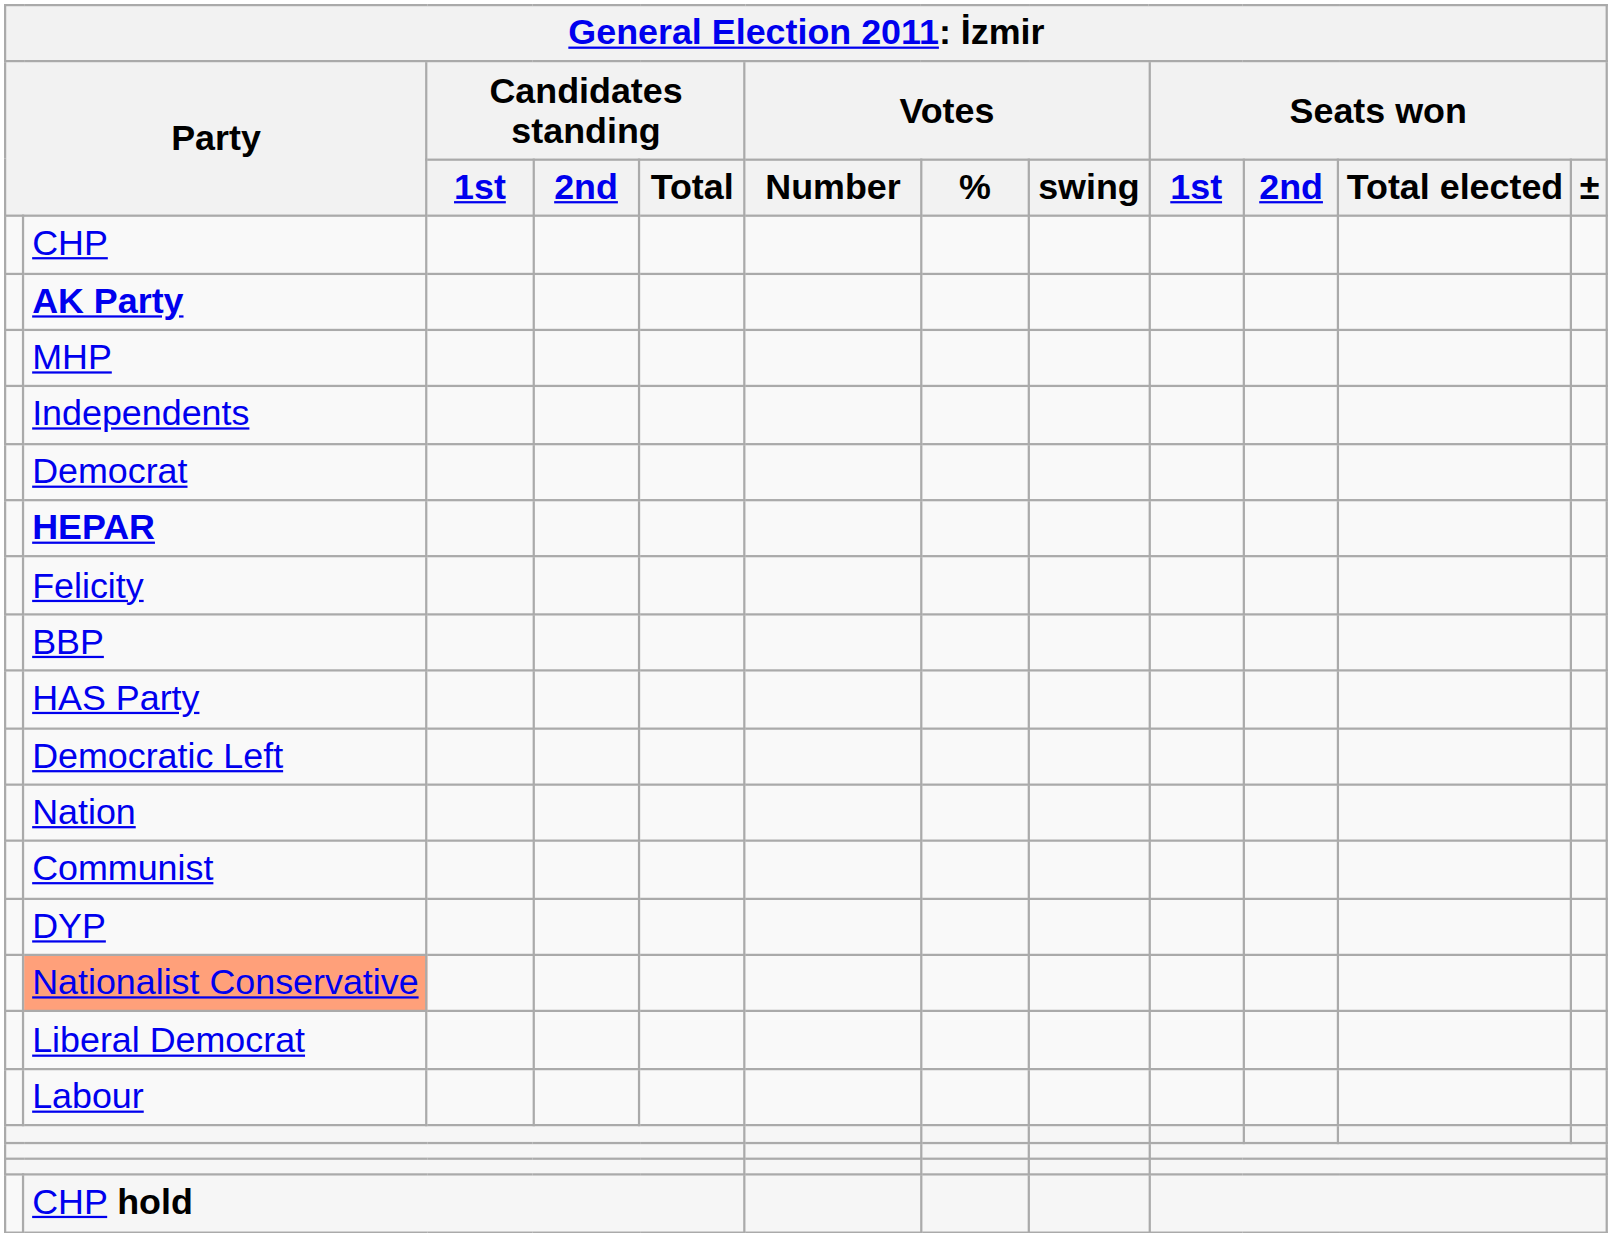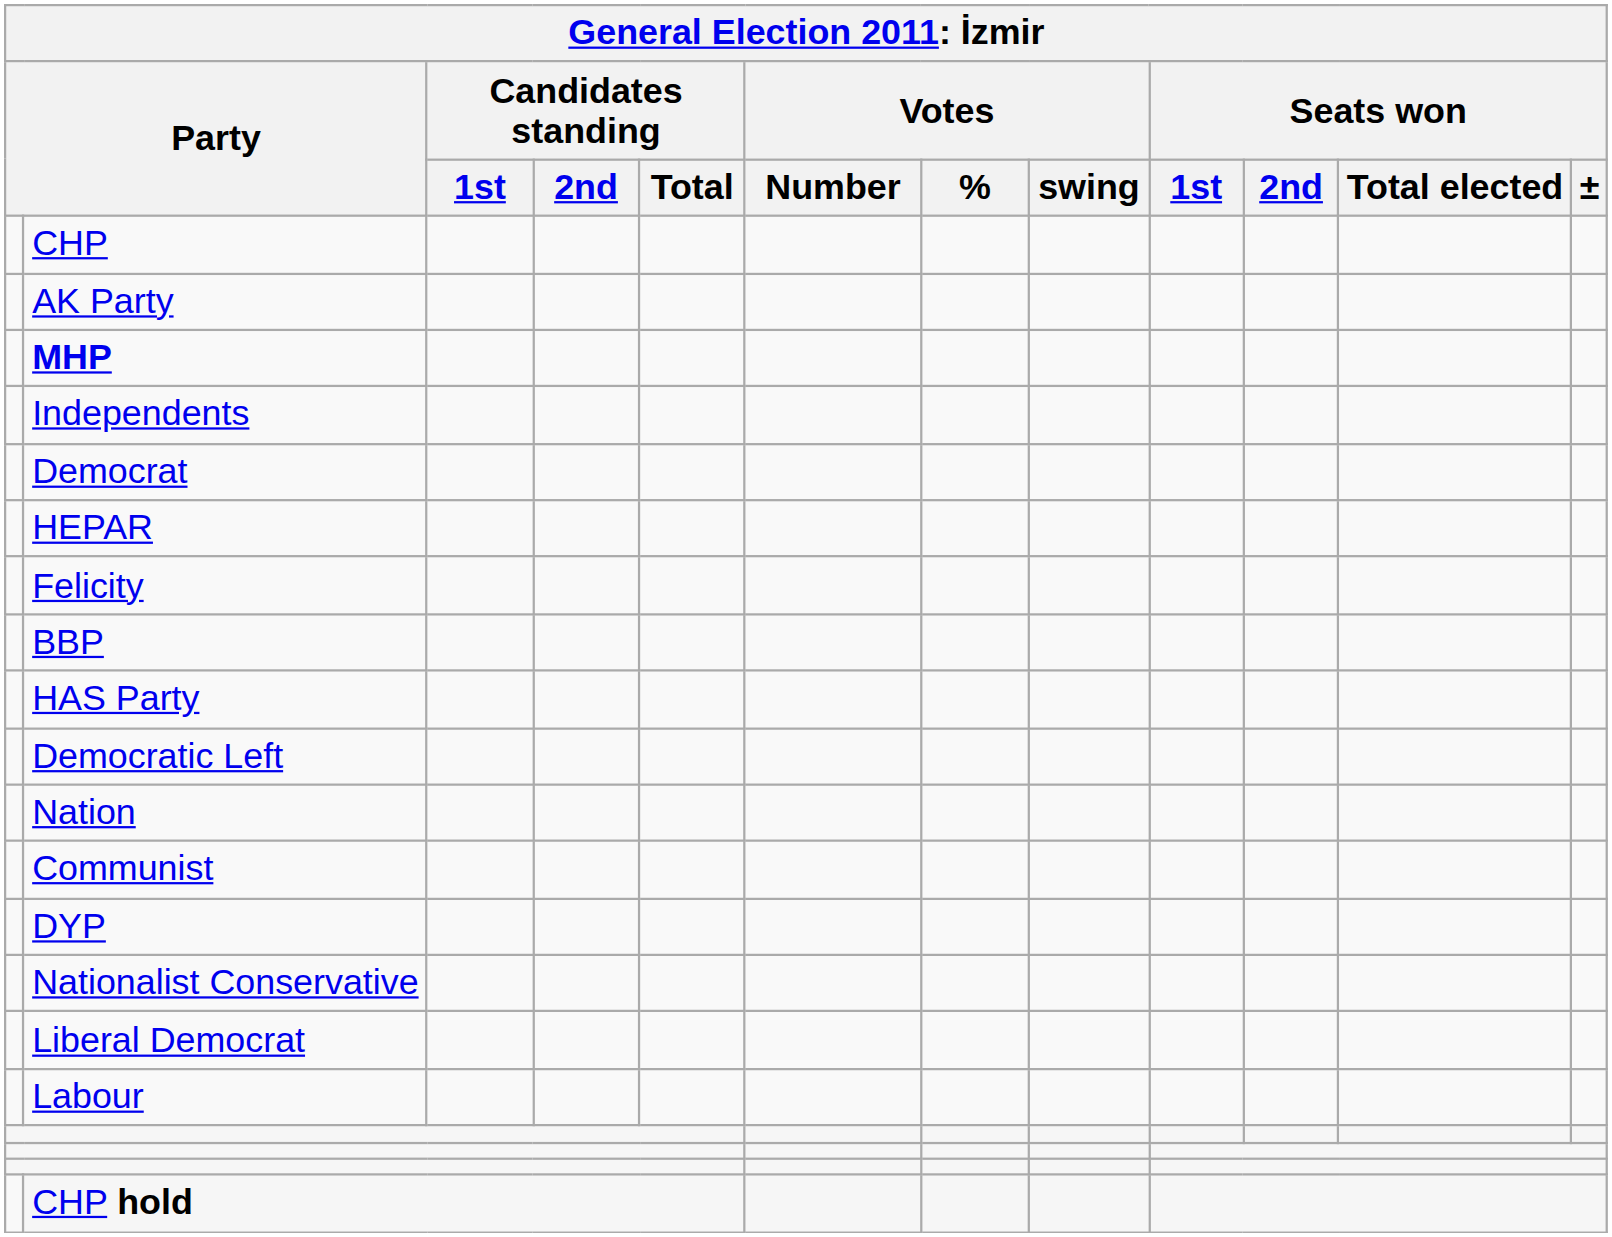AK Party | column 2: bold -> normal
MHP | column 2: normal -> bold
HEPAR | column 2: bold -> normal
Nationalist Conservative | column 2: lightsalmon background -> no background
